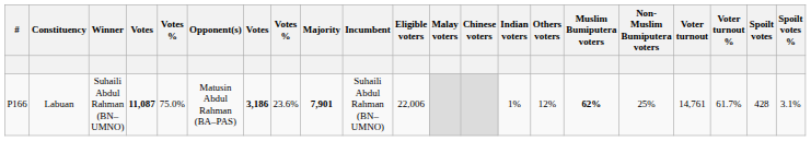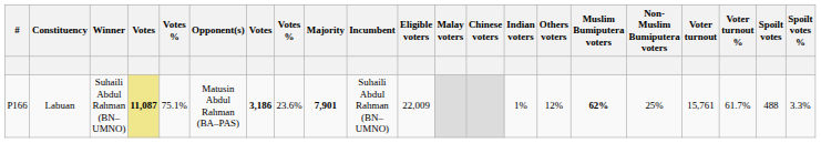Labuan | column 4: no background -> khaki background
Labuan | column 5: 75.0% -> 75.1%
Labuan | Eligible voters: 22,006 -> 22,009
Labuan | Voter turnout: 14,761 -> 15,761
Labuan | Spoilt votes: 428 -> 488
Labuan | Spoilt votes %: 3.1% -> 3.3%
